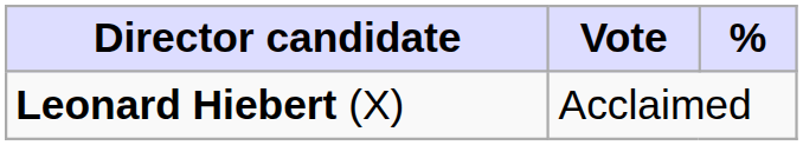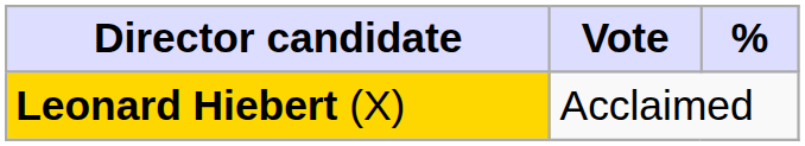Leonard Hiebert (X) | Director candidate: no background -> gold background
